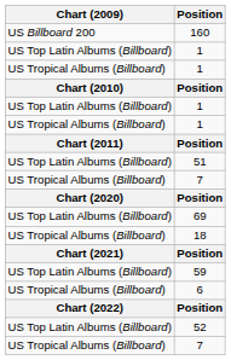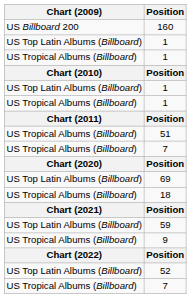row 9 | Chart (2009): US Top Latin Albums (Billboard) -> US Tropical Albums (Billboard)
row 16 | Position: 6 -> 9
